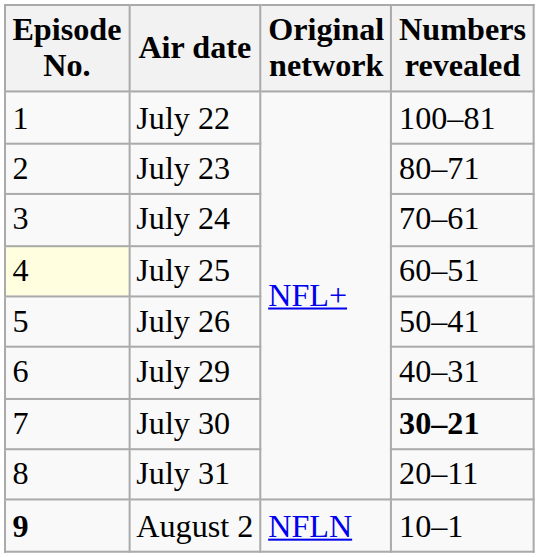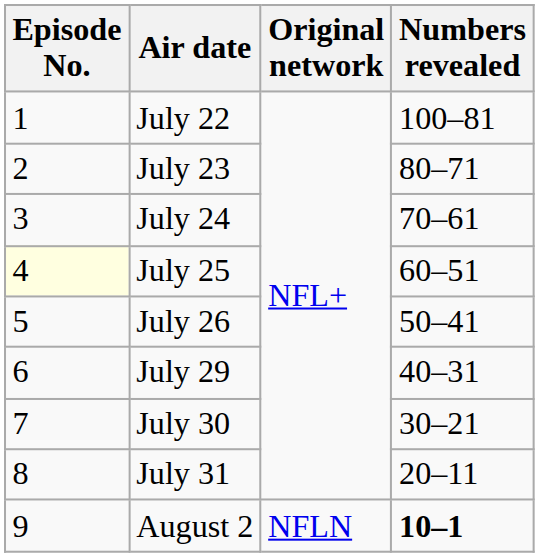July 30 | Numbers revealed: bold -> normal
August 2 | Episode No.: bold -> normal
August 2 | Numbers revealed: normal -> bold
